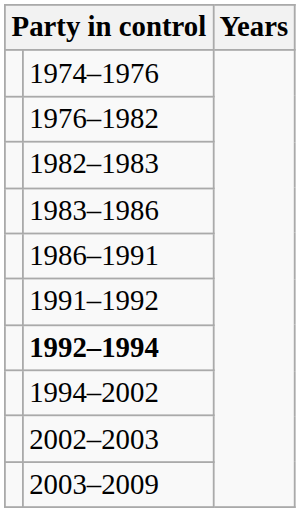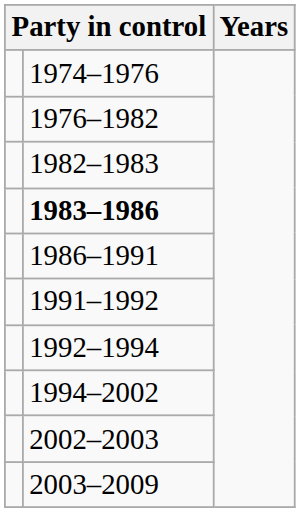1983–1986 | column 2: normal -> bold
1992–1994 | column 2: bold -> normal
